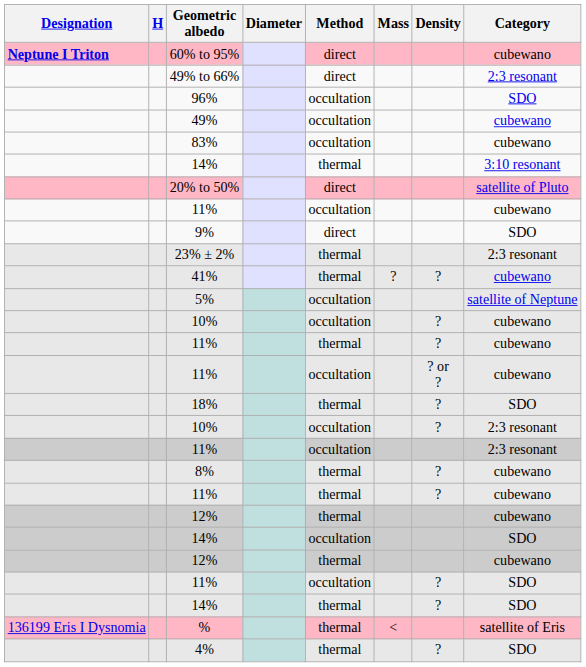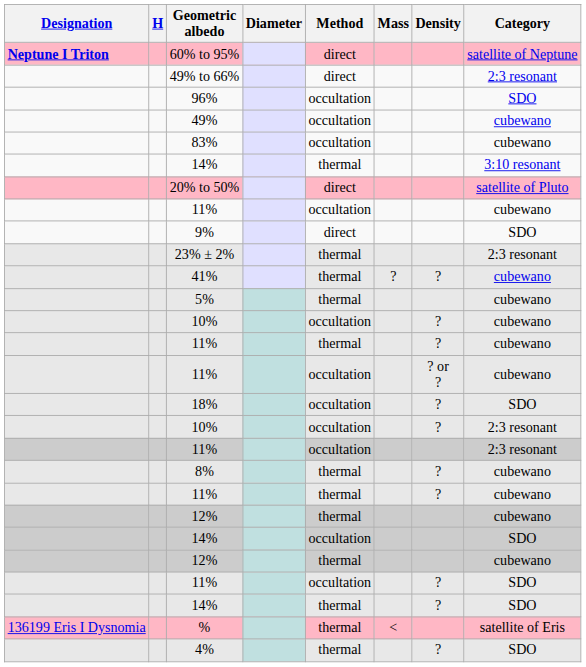60% to 95% | Category: cubewano -> satellite of Neptune
5% | Method: occultation -> thermal
5% | Category: satellite of Neptune -> cubewano
18% | Method: thermal -> occultation
